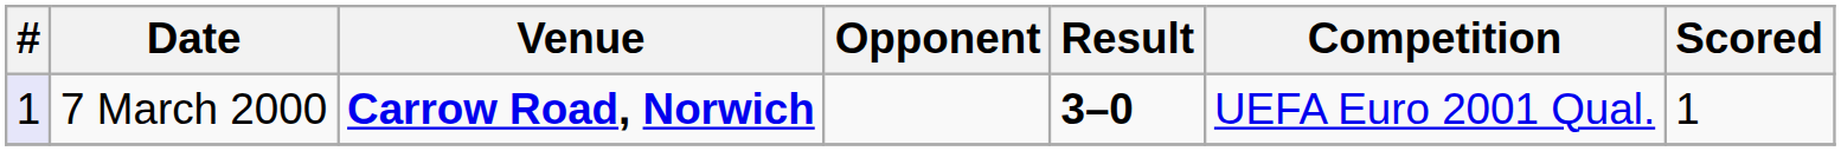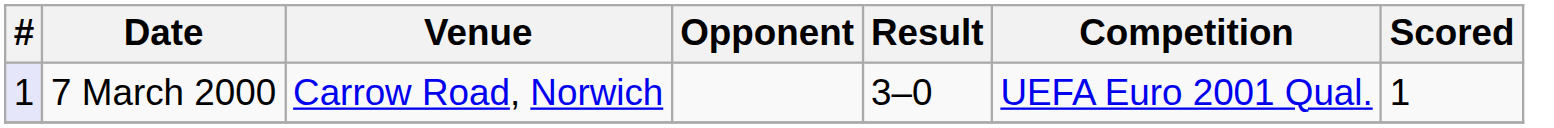7 March 2000 | Venue: bold -> normal
7 March 2000 | Result: bold -> normal
